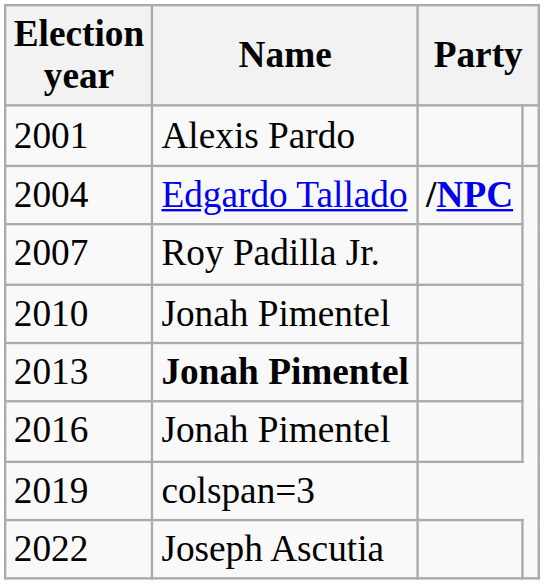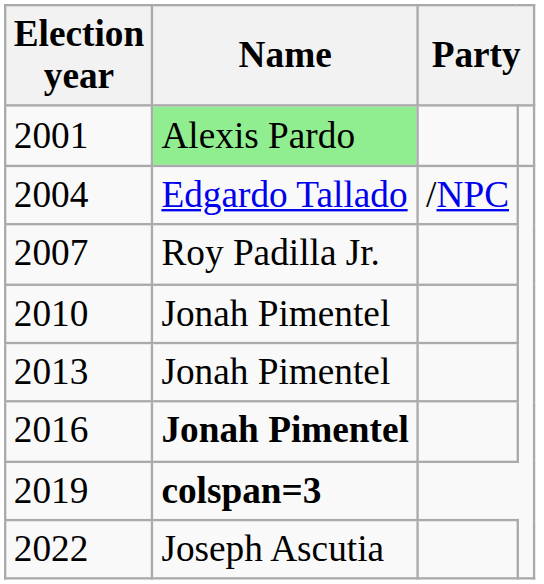2001 | Name: no background -> lightgreen background
2004 | column 3: bold -> normal
2013 | Name: bold -> normal
2016 | Name: normal -> bold
2019 | Name: normal -> bold
